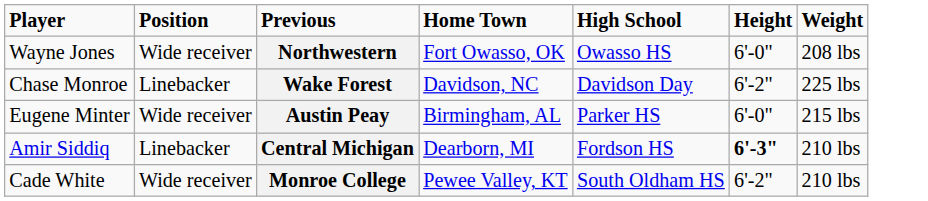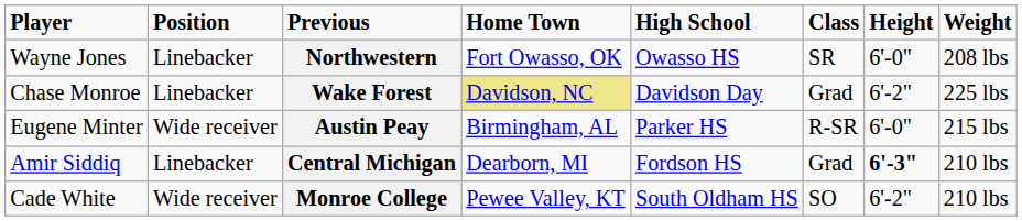+ column: Class | SR | Grad | R-SR | Grad | SO
Northwestern | Position: Wide receiver -> Linebacker
Wake Forest | Home Town: no background -> khaki background
